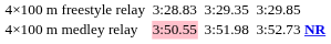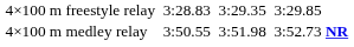4×100 m medley relay | column 2: pink background -> no background
